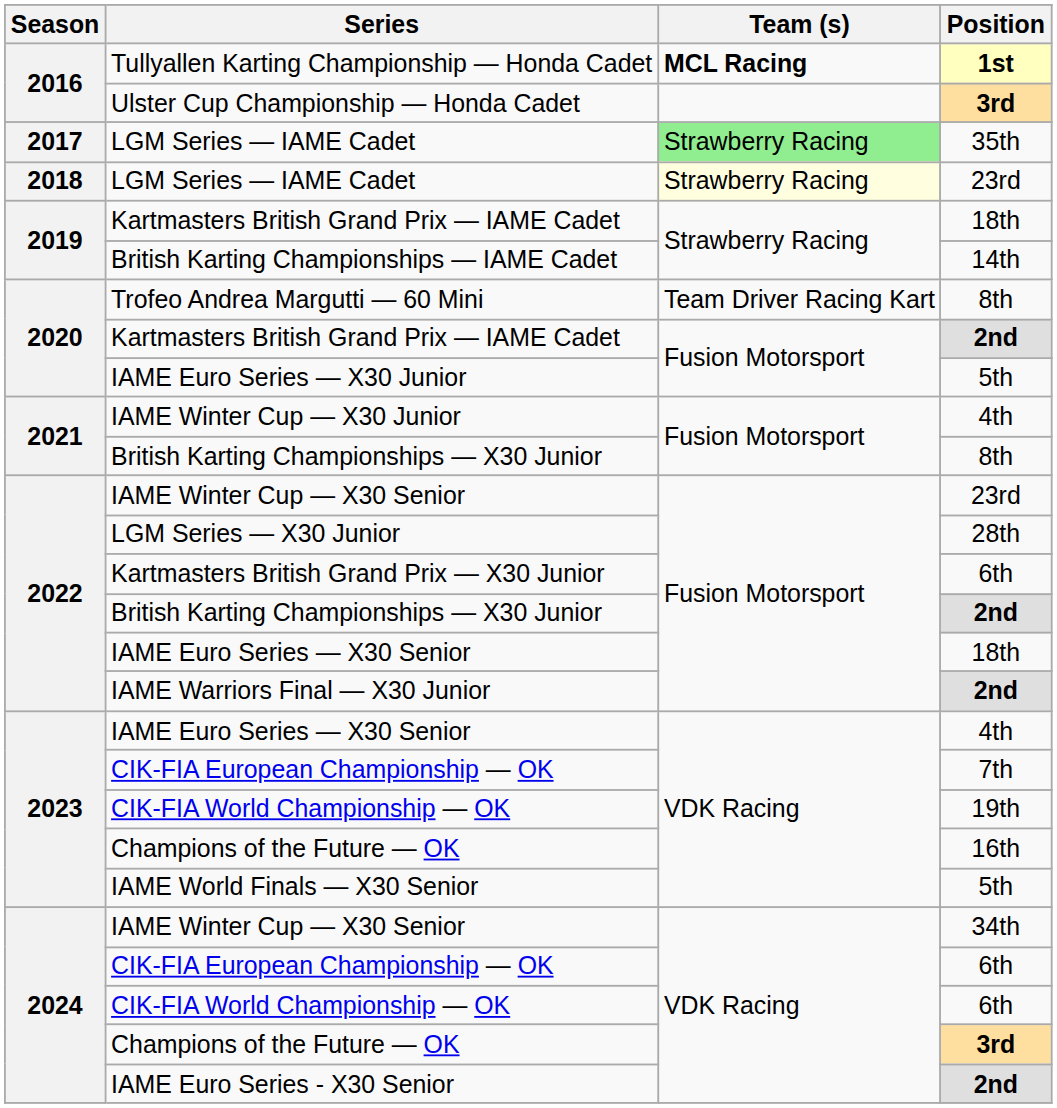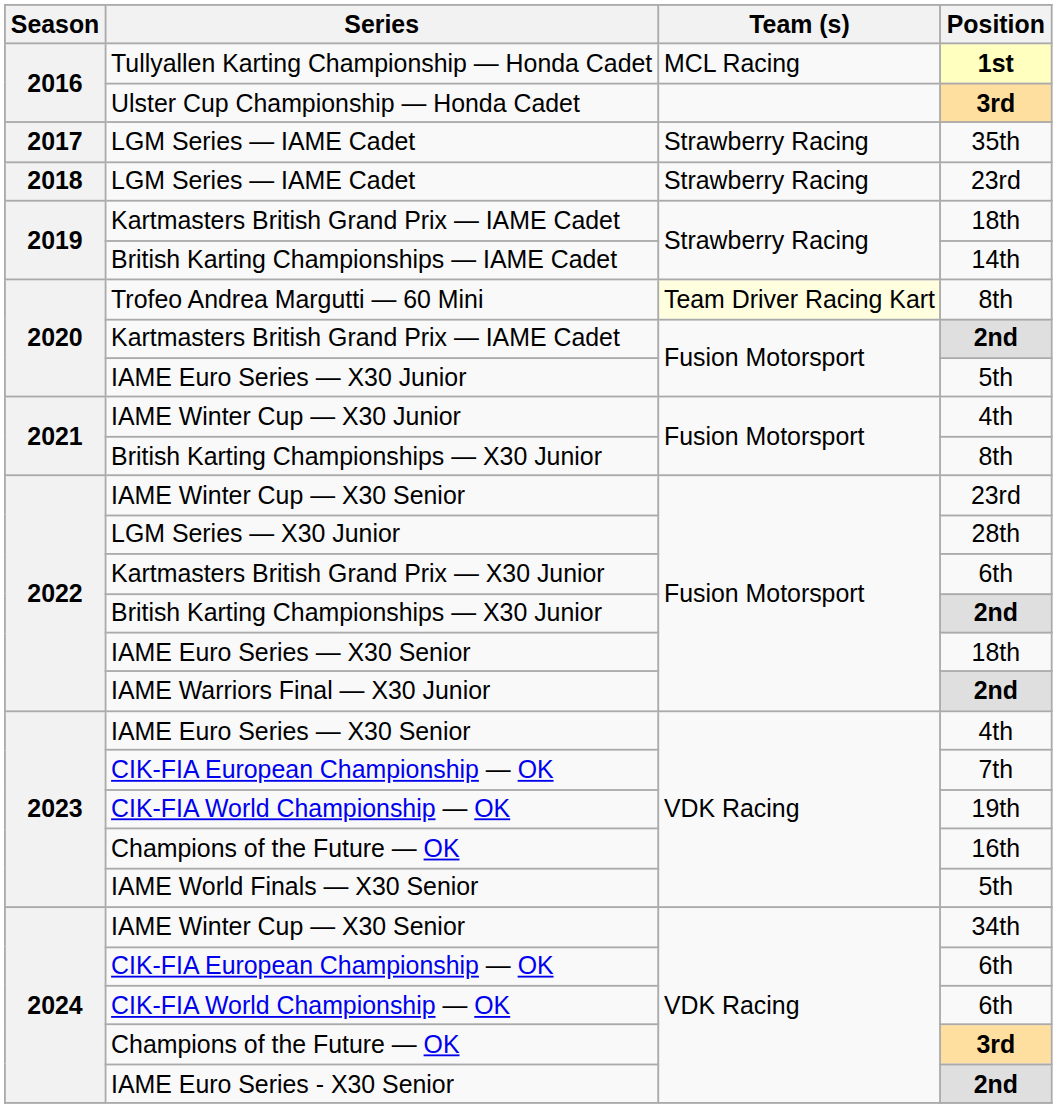Tullyallen Karting Championship — Honda Cadet | Team (s): bold -> normal
LGM Series — IAME Cadet / 35th | Team (s): lightgreen background -> no background
LGM Series — IAME Cadet / 23rd | Team (s): lightyellow background -> no background
Trofeo Andrea Margutti — 60 Mini | Team (s): no background -> lightyellow background
